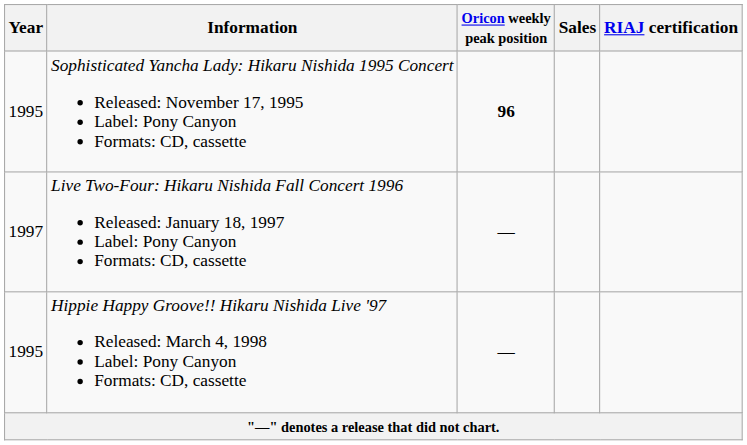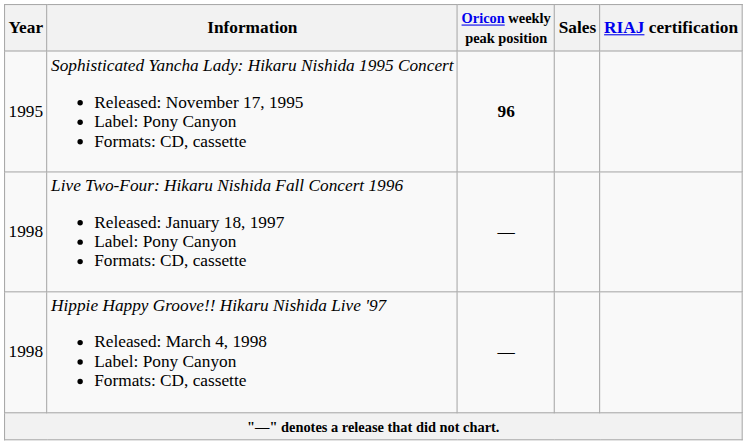row 3 | Year: 1997 -> 1998
row 4 | Year: 1995 -> 1998
